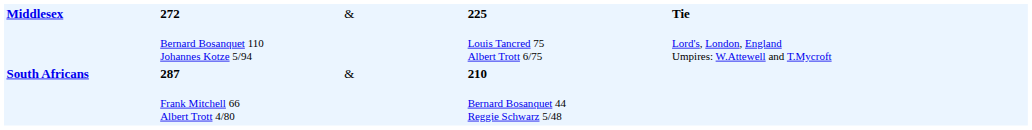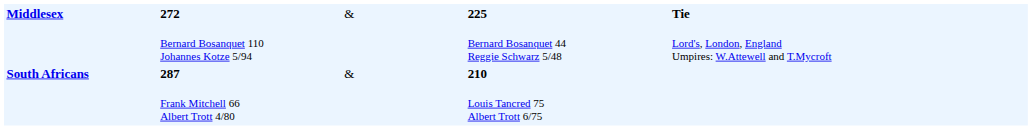Bernard Bosanquet 110 Johannes Kotze 5/94 | column 4: Louis Tancred 75 Albert Trott 6/75 -> Bernard Bosanquet 44 Reggie Schwarz 5/48
Frank Mitchell 66 Albert Trott 4/80 | column 4: Bernard Bosanquet 44 Reggie Schwarz 5/48 -> Louis Tancred 75 Albert Trott 6/75
